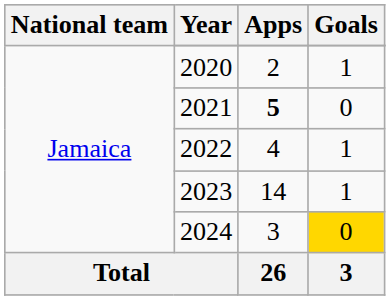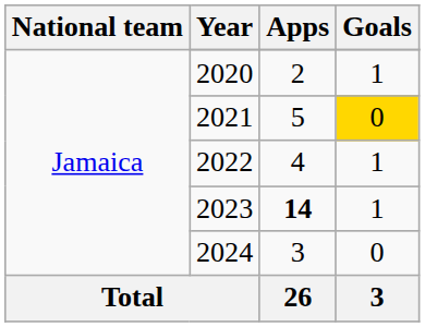2021 | Apps: bold -> normal
2021 | Goals: no background -> gold background
2023 | Apps: normal -> bold
2024 | Goals: gold background -> no background
